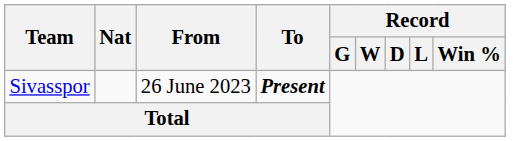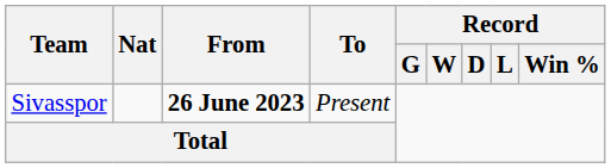Sivasspor | From: normal -> bold
Sivasspor | To: bold -> normal
